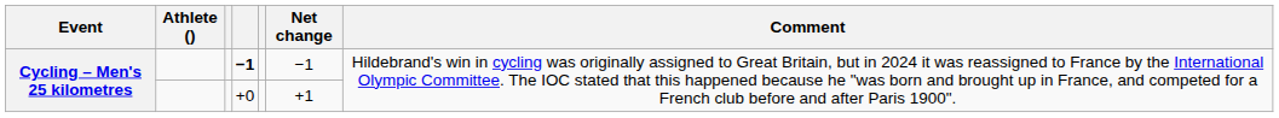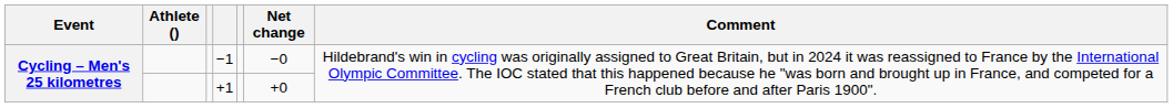row 2 | column 4: bold -> normal
row 2 | Net change: −1 -> −0
row 3 | column 4: +0 -> +1
row 3 | Net change: +1 -> +0
